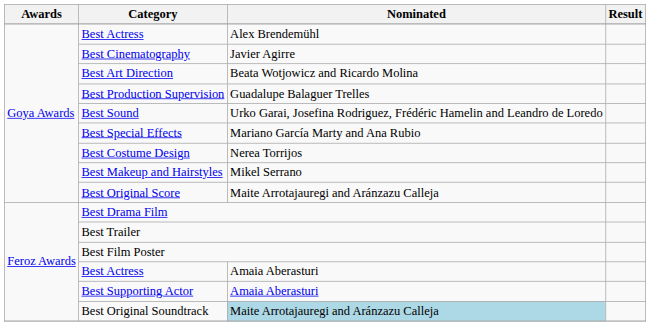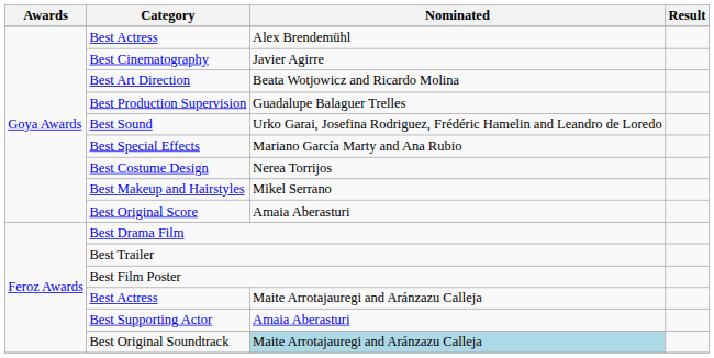Best Original Score | Nominated: Maite Arrotajauregi and Aránzazu Calleja -> Amaia Aberasturi
Feroz Awards / Best Actress | Nominated: Amaia Aberasturi -> Maite Arrotajauregi and Aránzazu Calleja
